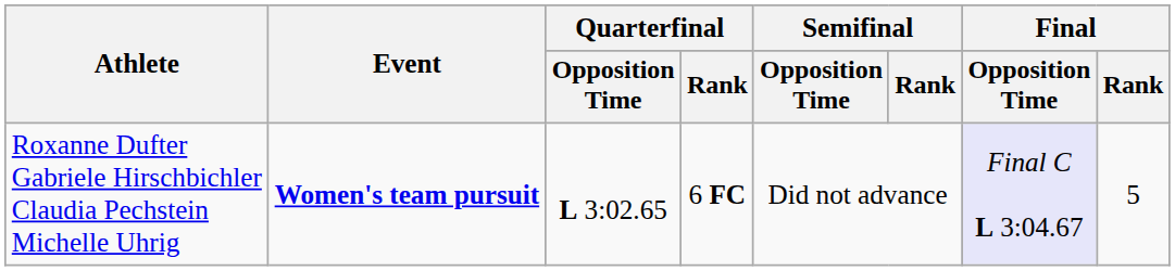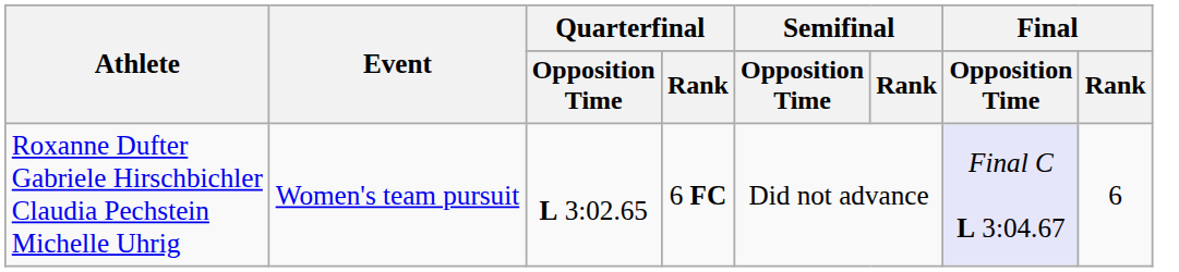row 3 | Event: bold -> normal
row 3 | Final / Rank: 5 -> 6
